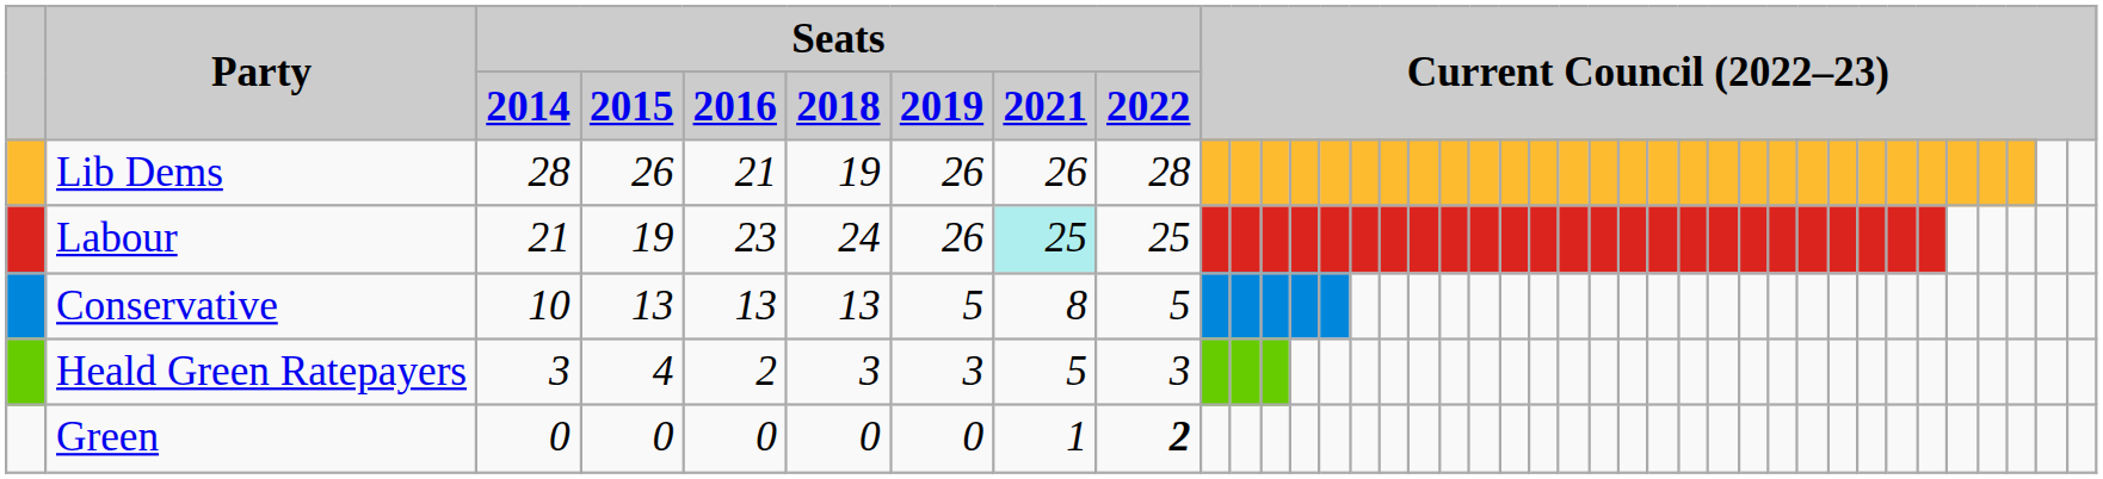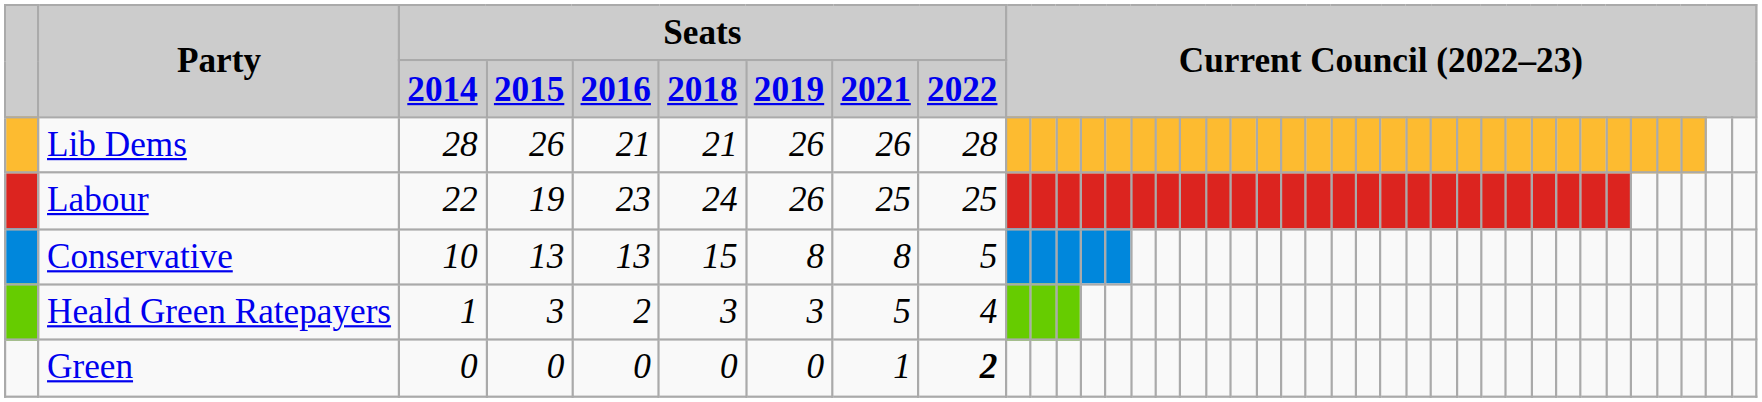Lib Dems | Seats / 2018: 19 -> 21
Labour | Seats / 2014: 21 -> 22
Labour | Seats / 2021: paleturquoise background -> no background
Conservative | Seats / 2018: 13 -> 15
Conservative | Seats / 2019: 5 -> 8
Heald Green Ratepayers | Seats / 2014: 3 -> 1
Heald Green Ratepayers | Seats / 2015: 4 -> 3
Heald Green Ratepayers | Seats / 2022: 3 -> 4
